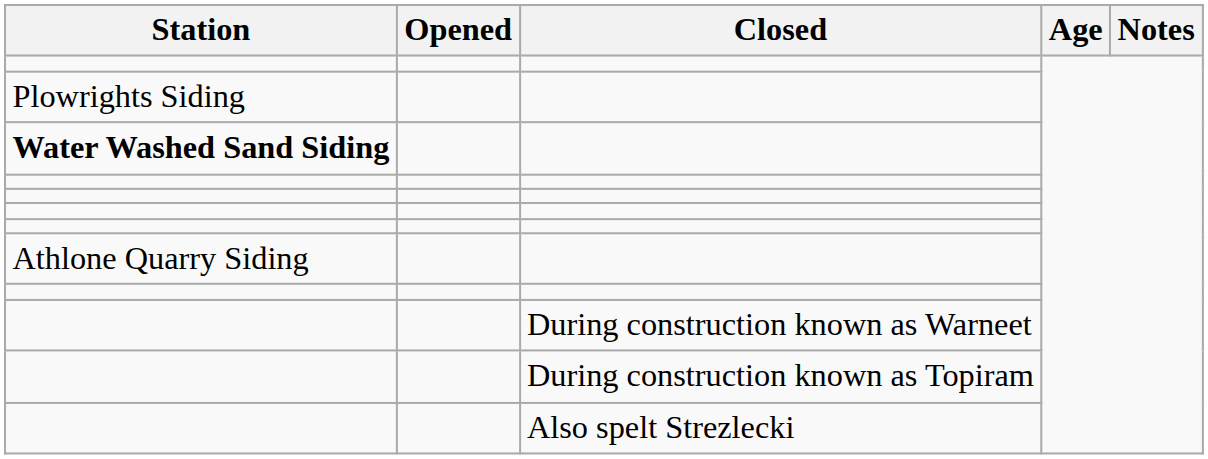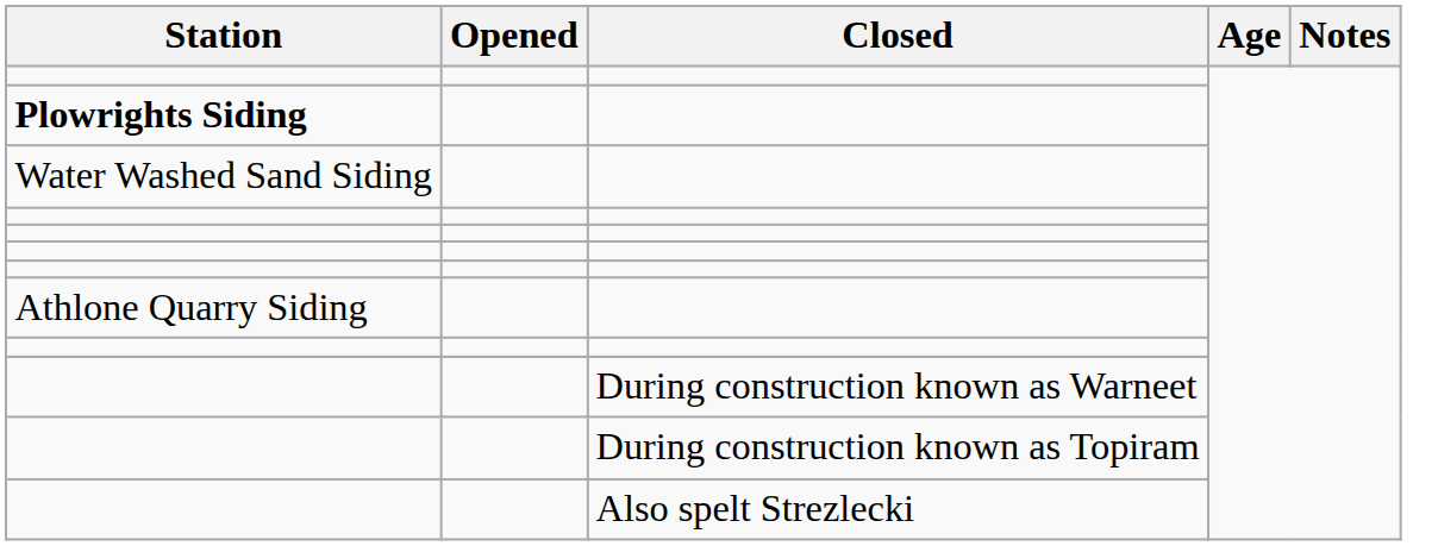Plowrights Siding | Station: normal -> bold
Water Washed Sand Siding | Station: bold -> normal
